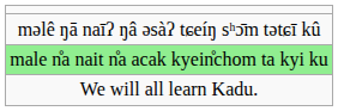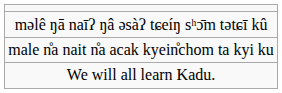row 3 | column 1: lightgreen background -> no background
